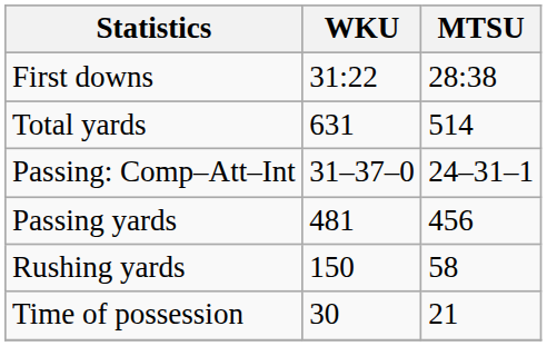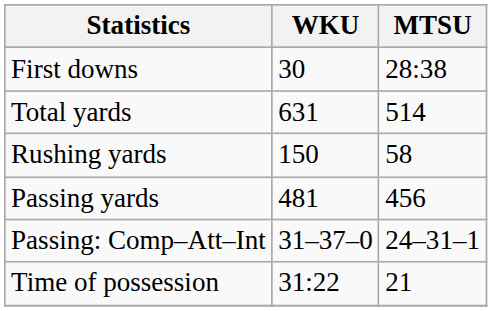First downs | WKU: 31:22 -> 30
rows swapped: Rushing yards <-> Passing: Comp–Att–Int
Time of possession | WKU: 30 -> 31:22
